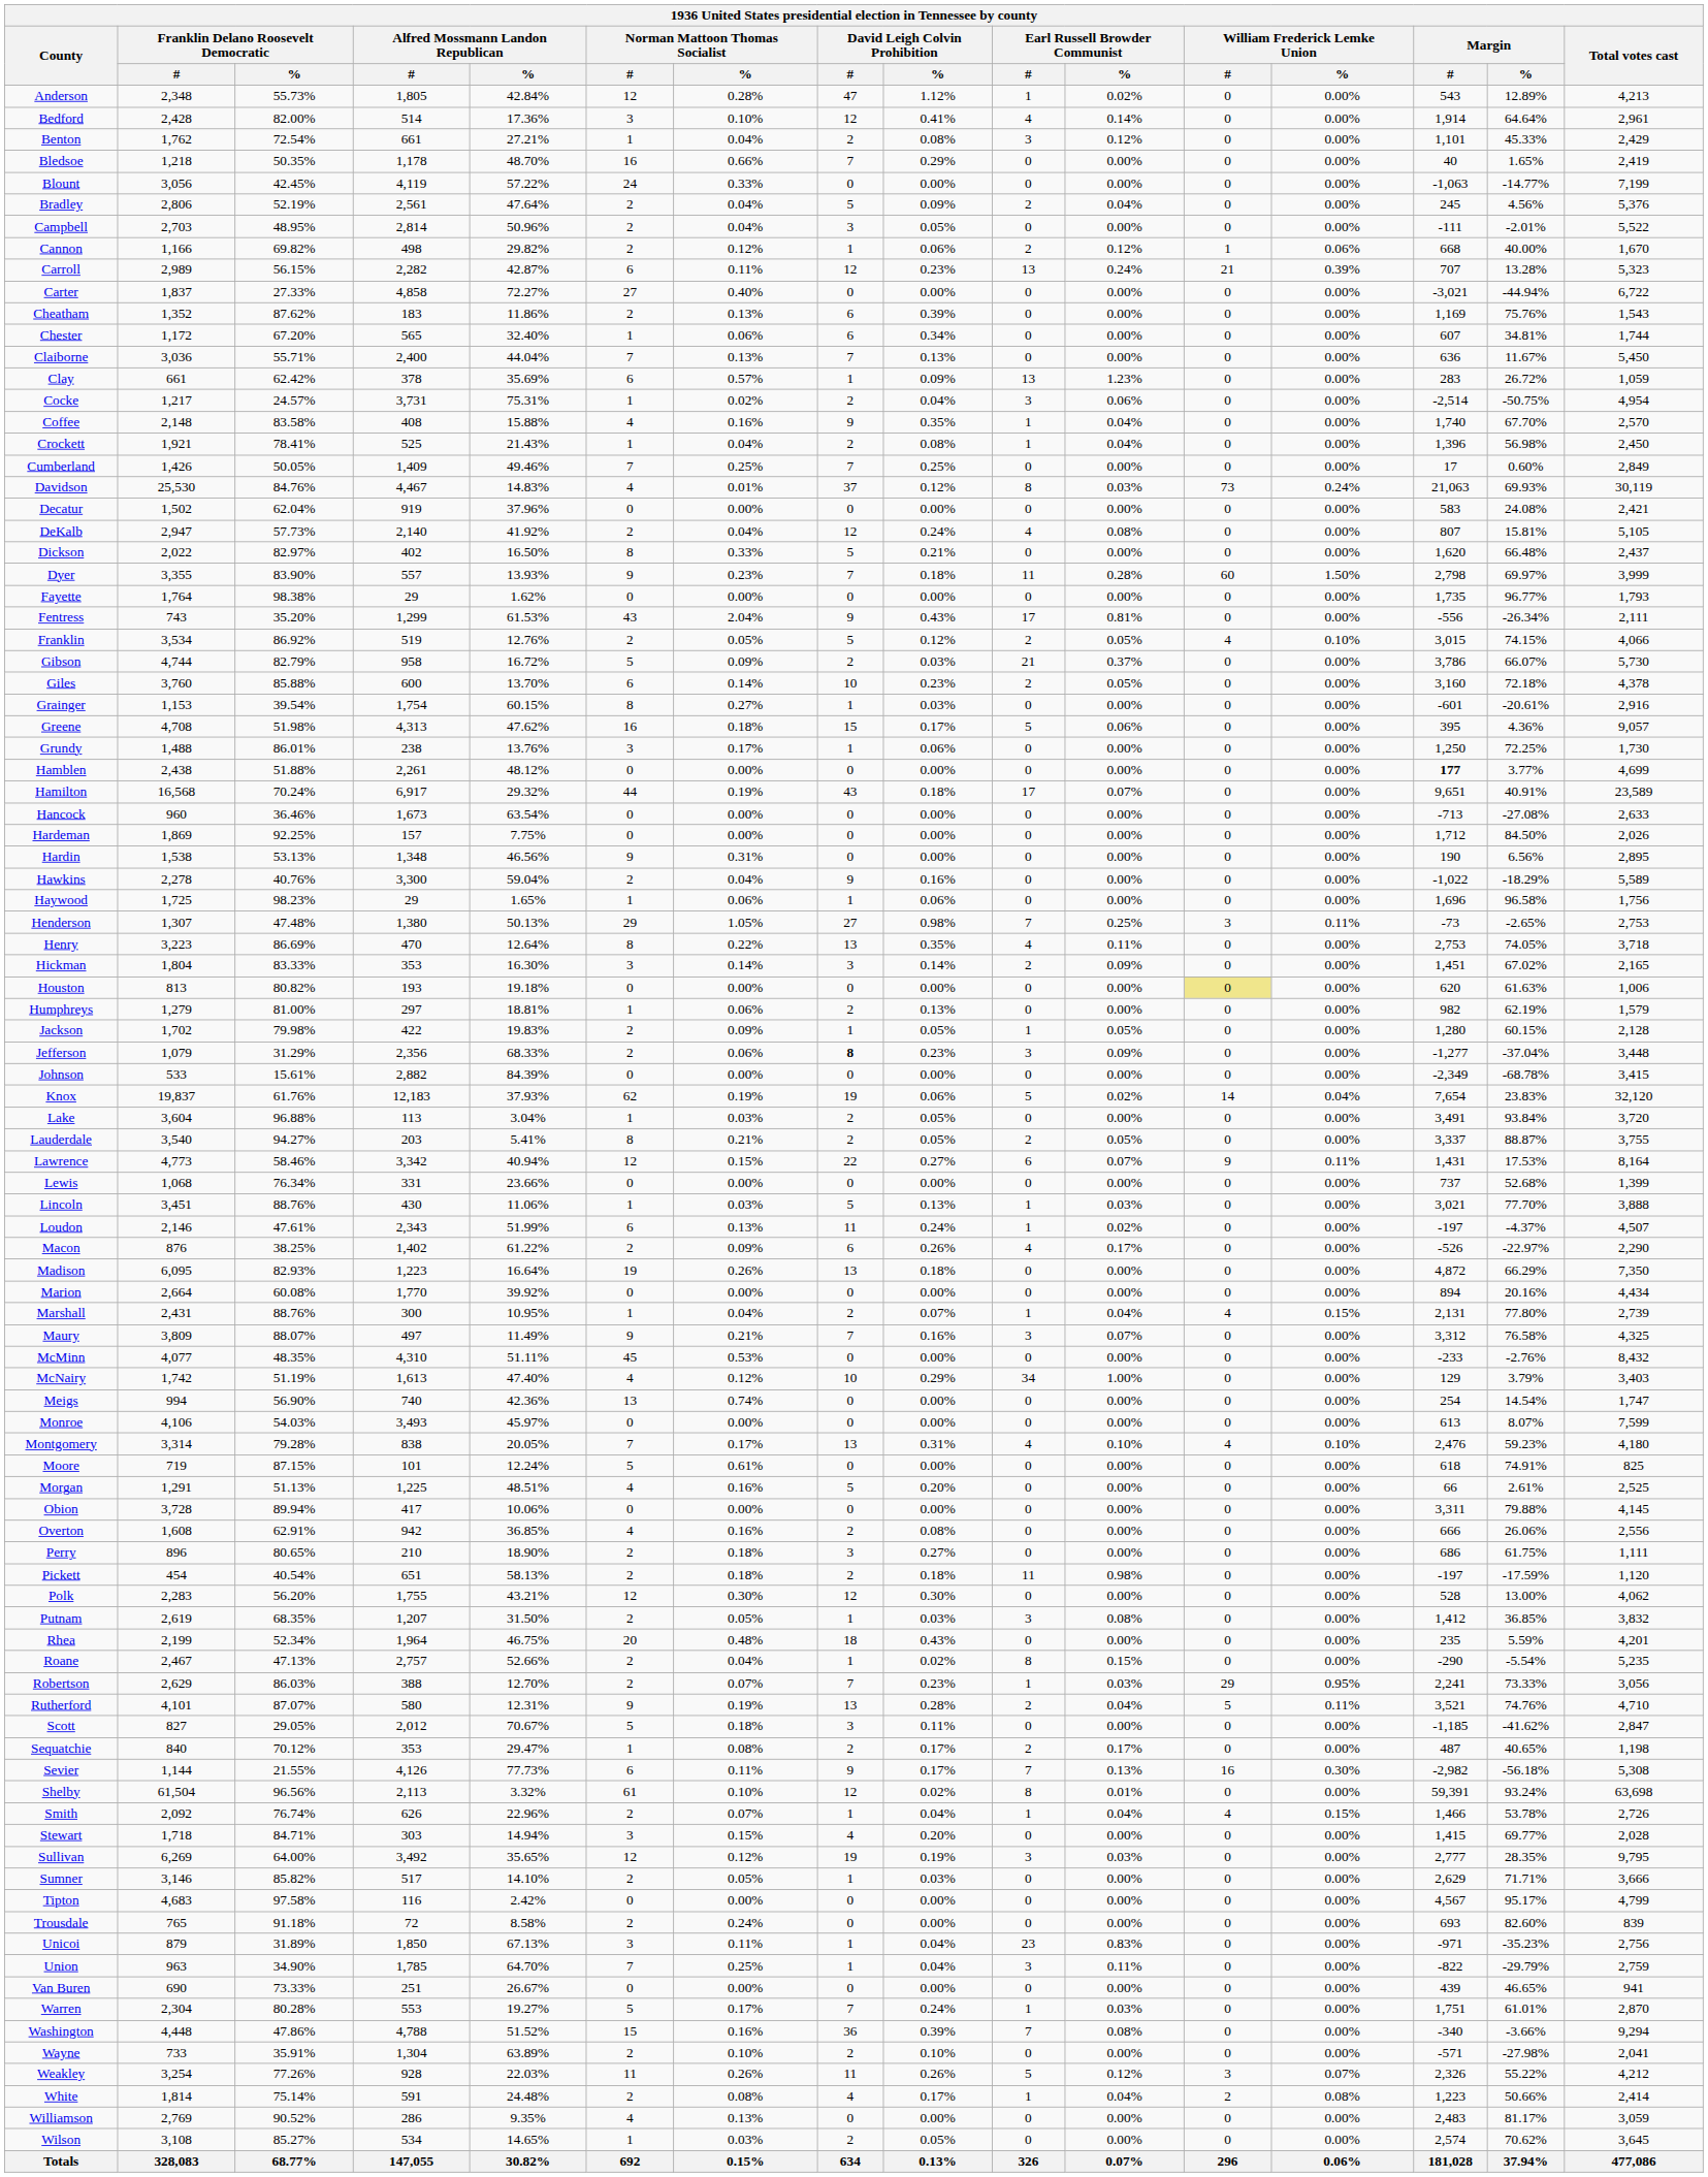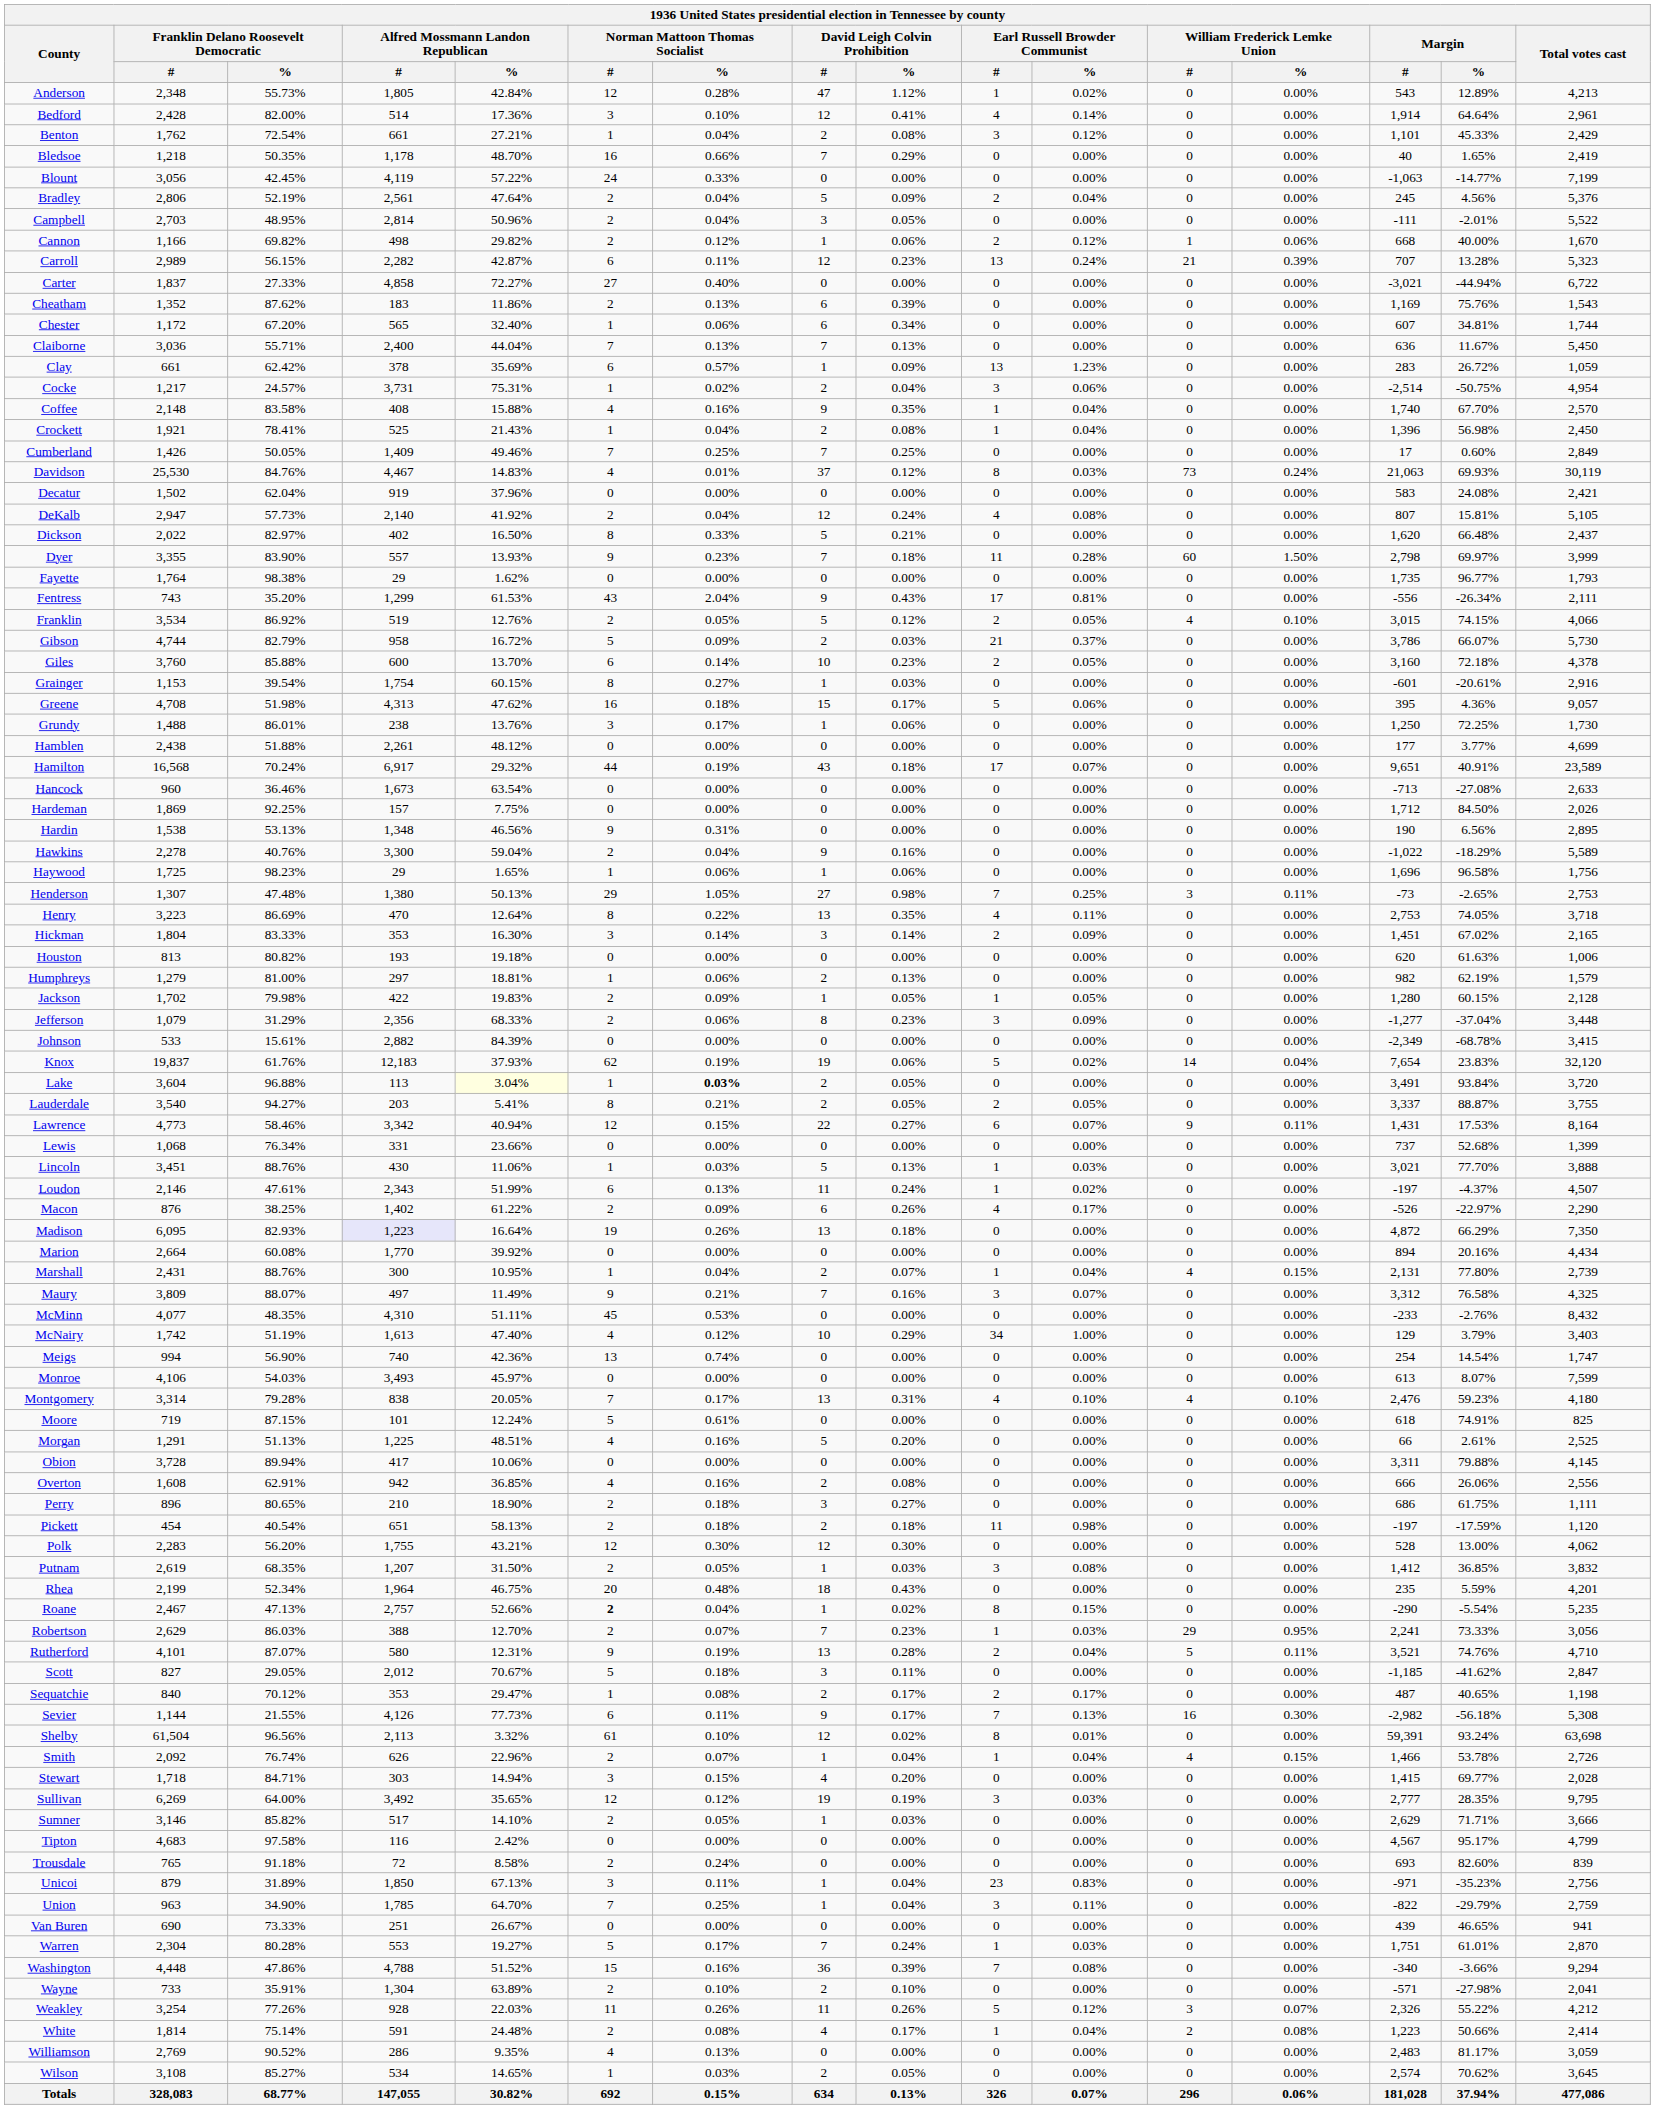Hamblen | Margin / #: bold -> normal
Houston | William Frederick Lemke Union / #: khaki background -> no background
Jefferson | David Leigh Colvin Prohibition / #: bold -> normal
Lake | Alfred Mossmann Landon Republican / %: no background -> lightyellow background
Lake | Norman Mattoon Thomas Socialist / %: normal -> bold
Madison | Alfred Mossmann Landon Republican / #: no background -> lavender background
Roane | Norman Mattoon Thomas Socialist / #: normal -> bold
